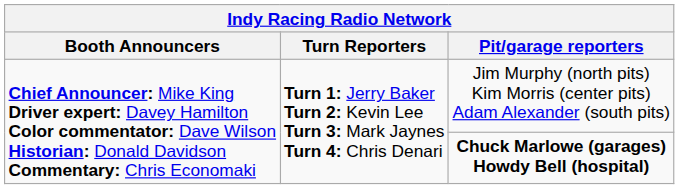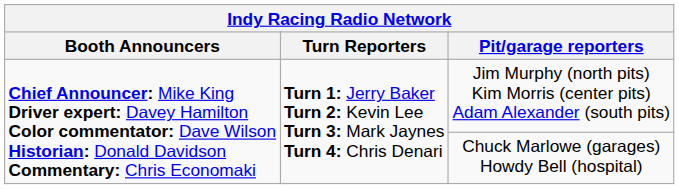Chuck Marlowe (garages) Howdy Bell (hospital) | Pit/garage reporters: bold -> normal
